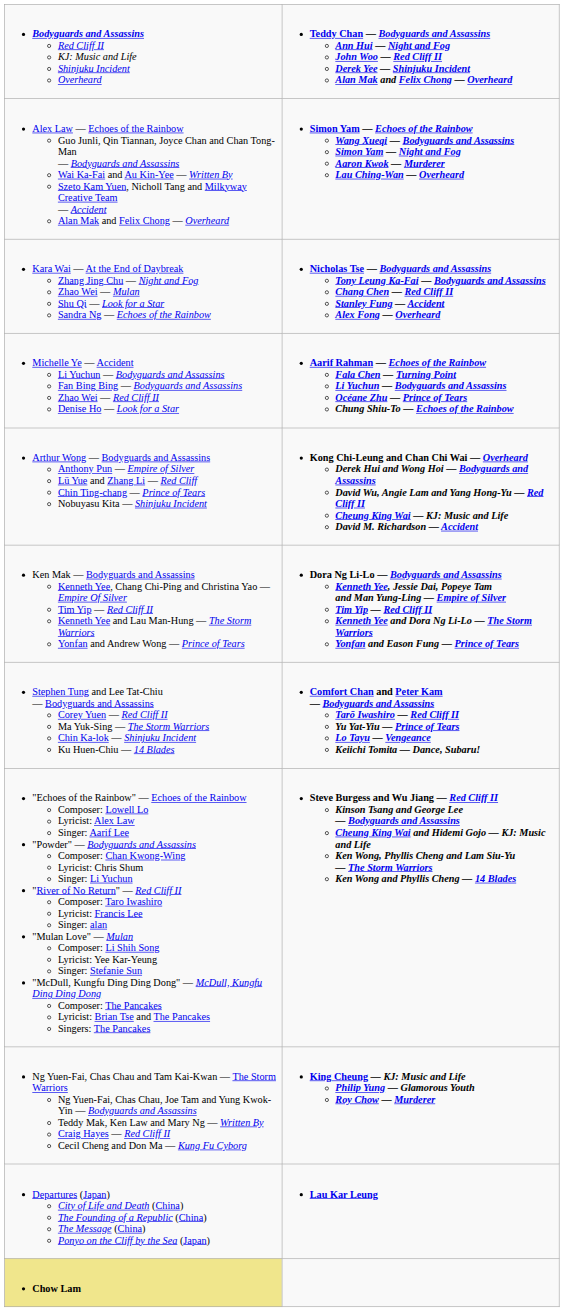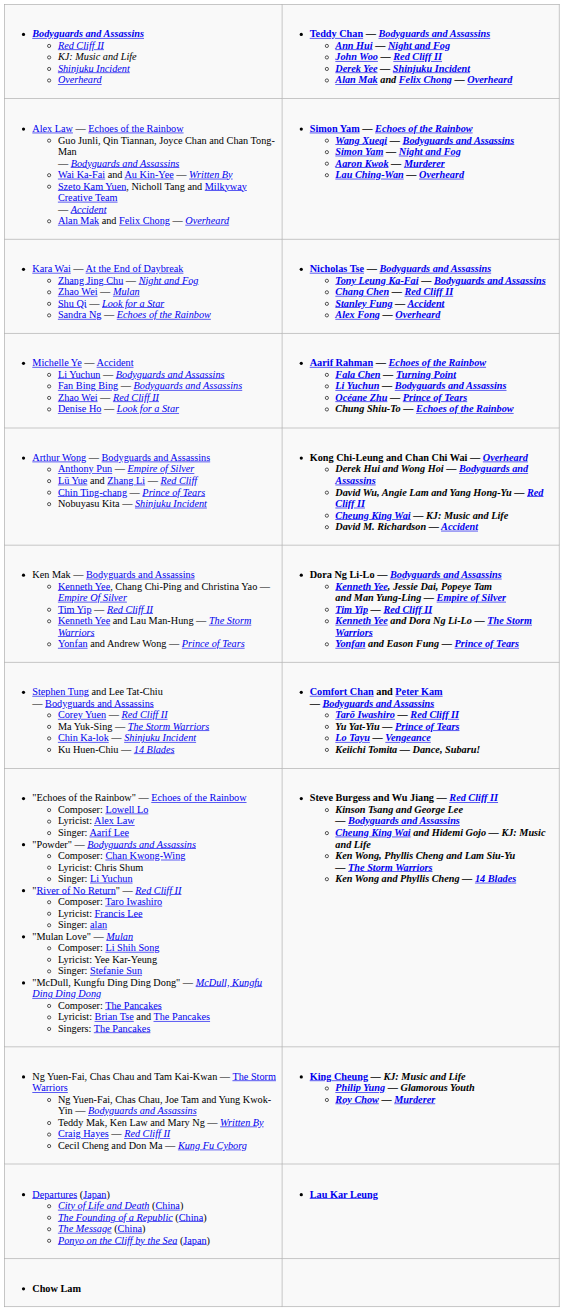Chow Lam | column 1: khaki background -> no background
